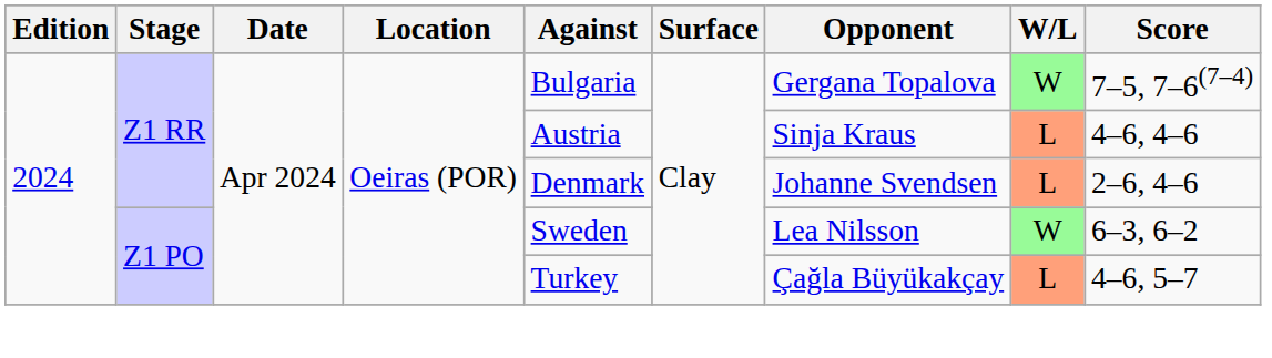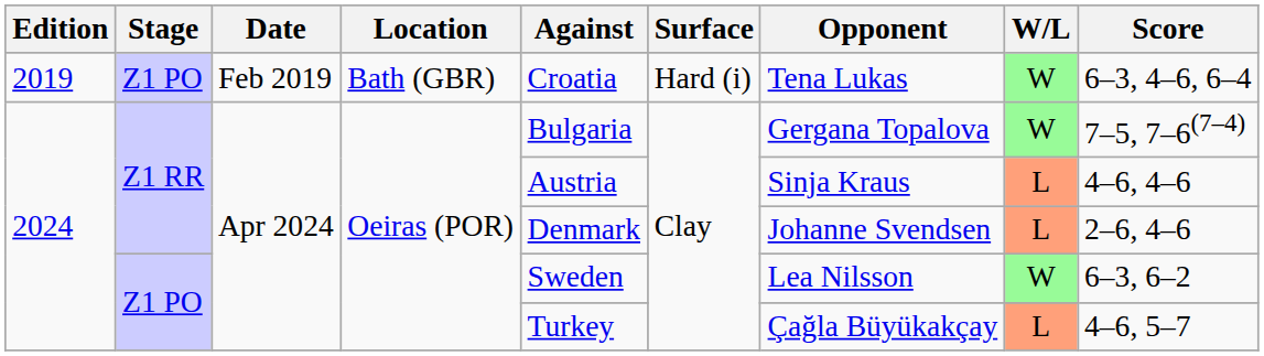+ row: 2019 | Z1 PO | Feb 2019 | Bath (GBR) | Croatia | Hard (i) | Tena Lukas | W | 6–3, 4–6, 6–4
